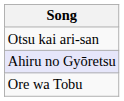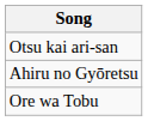row 3 | column 1: lavender background -> no background
